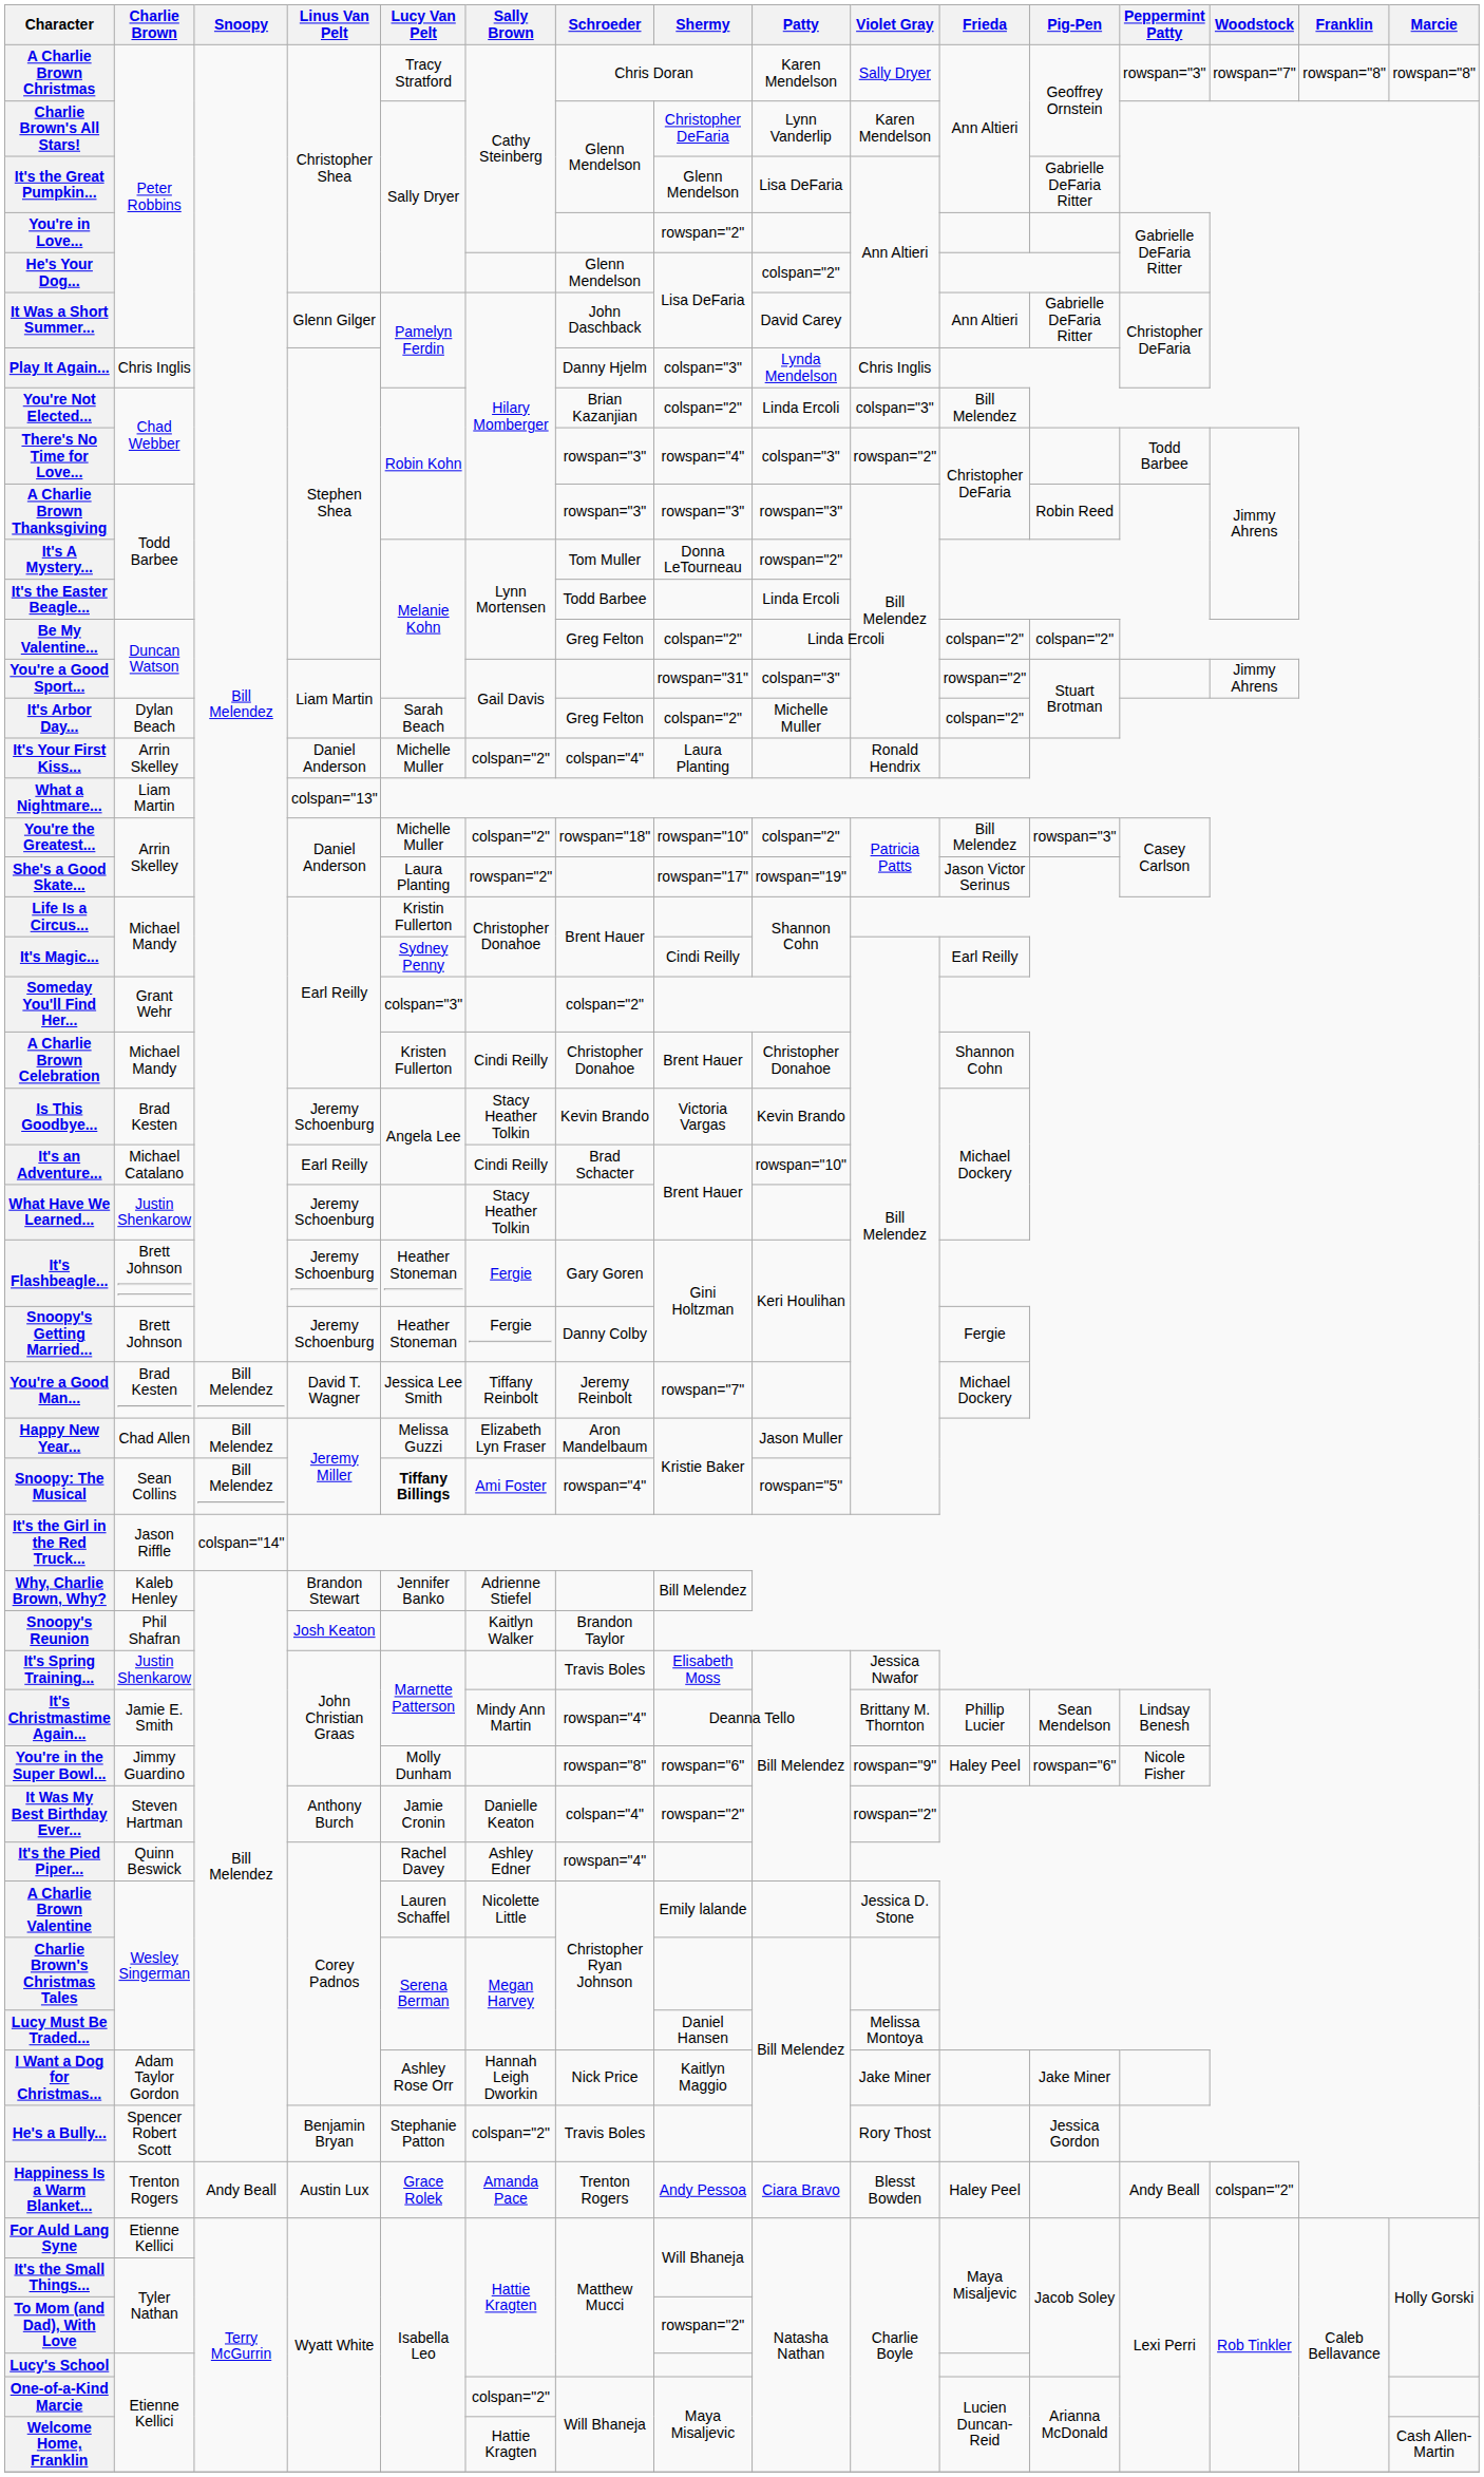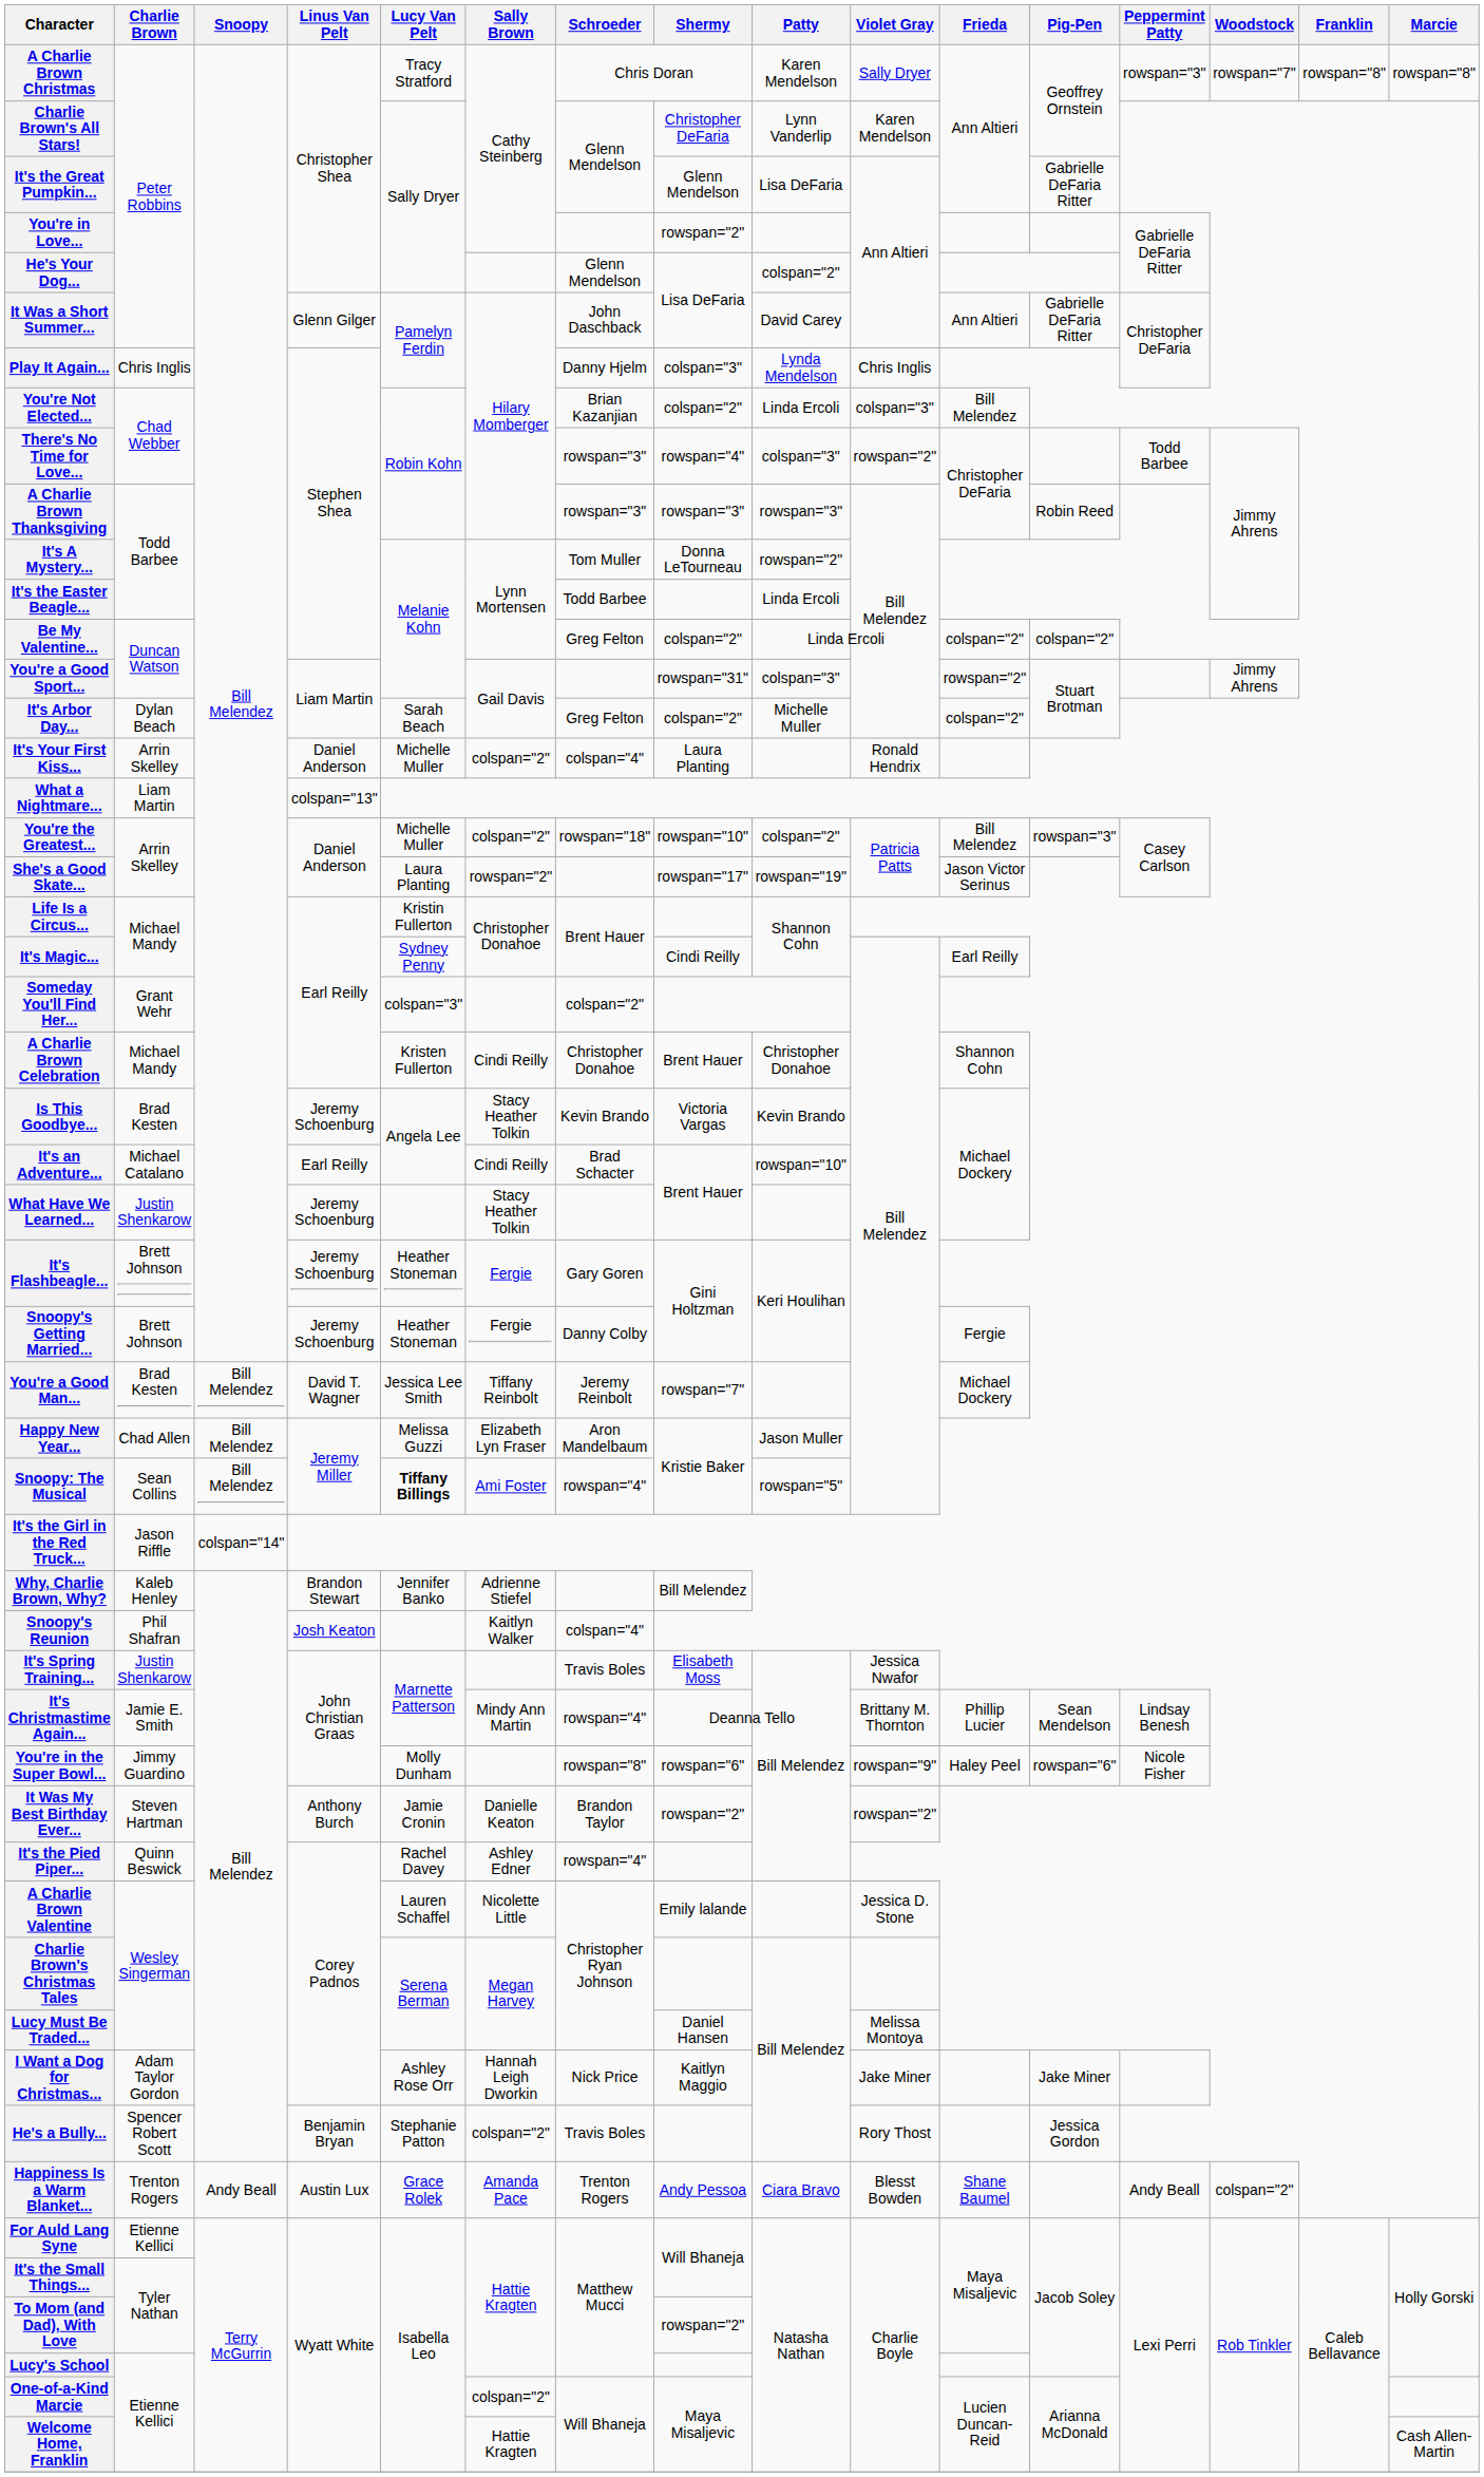Snoopy's Reunion | Schroeder: Brandon Taylor -> colspan="4"
It Was My Best Birthday Ever... | Schroeder: colspan="4" -> Brandon Taylor
Happiness Is a Warm Blanket... | Frieda: Haley Peel -> Shane Baumel
